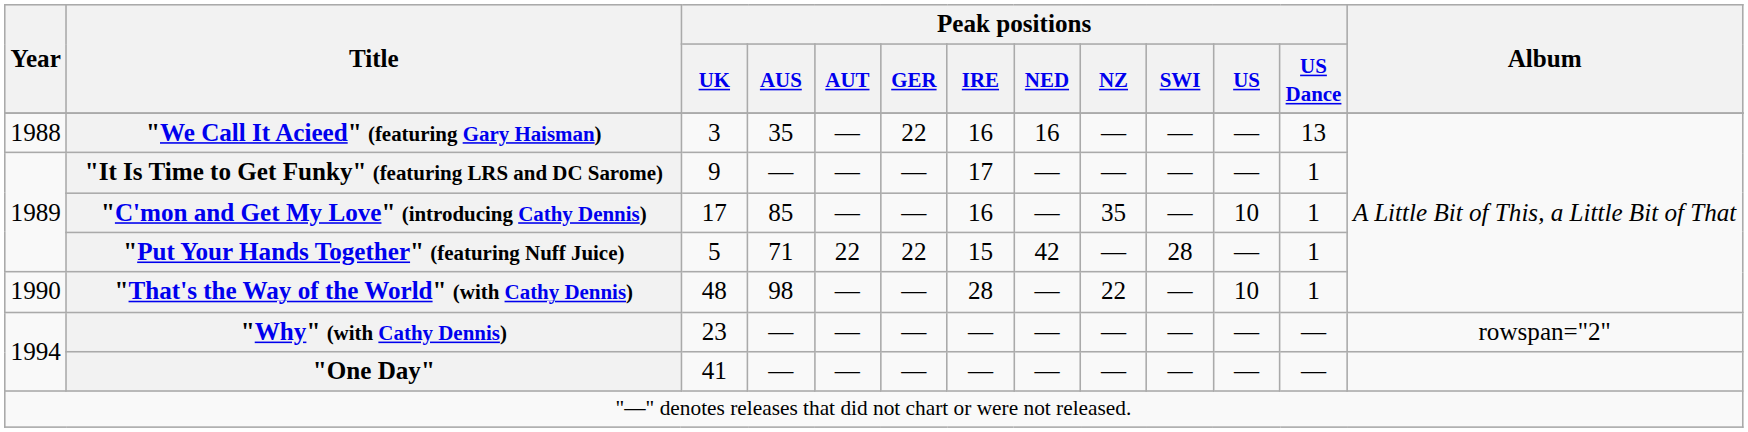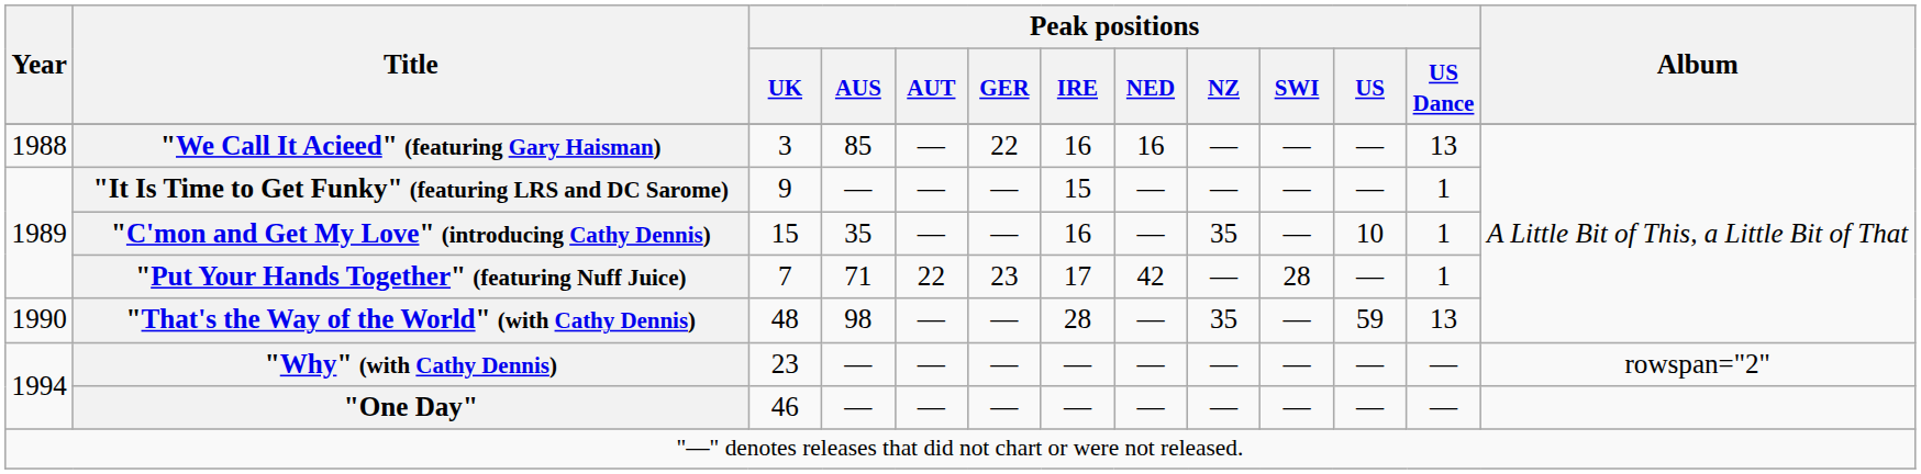"We Call It Acieed" (featuring Gary Haisman) | Peak positions / AUS: 35 -> 85
"It Is Time to Get Funky" (featuring LRS and DC Sarome) | Peak positions / IRE: 17 -> 15
"C'mon and Get My Love" (introducing Cathy Dennis) | Peak positions / UK: 17 -> 15
"C'mon and Get My Love" (introducing Cathy Dennis) | Peak positions / AUS: 85 -> 35
"Put Your Hands Together" (featuring Nuff Juice) | Peak positions / UK: 5 -> 7
"Put Your Hands Together" (featuring Nuff Juice) | Peak positions / GER: 22 -> 23
"Put Your Hands Together" (featuring Nuff Juice) | Peak positions / IRE: 15 -> 17
"That's the Way of the World" (with Cathy Dennis) | Peak positions / NZ: 22 -> 35
"That's the Way of the World" (with Cathy Dennis) | Peak positions / US: 10 -> 59
"That's the Way of the World" (with Cathy Dennis) | Peak positions / US Dance: 1 -> 13
"One Day" | Peak positions / UK: 41 -> 46
